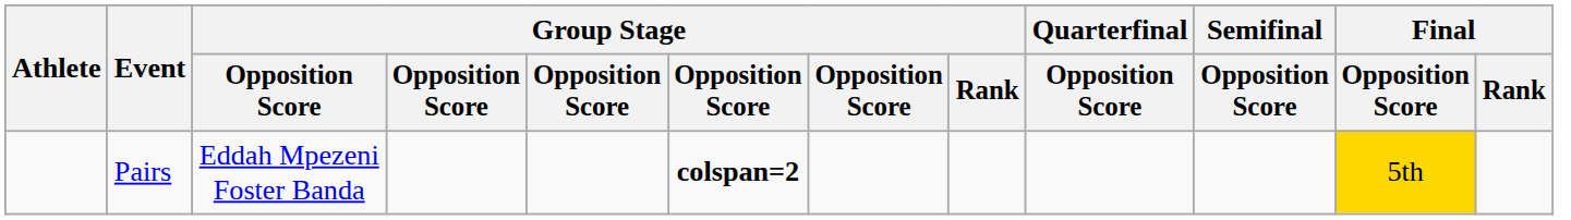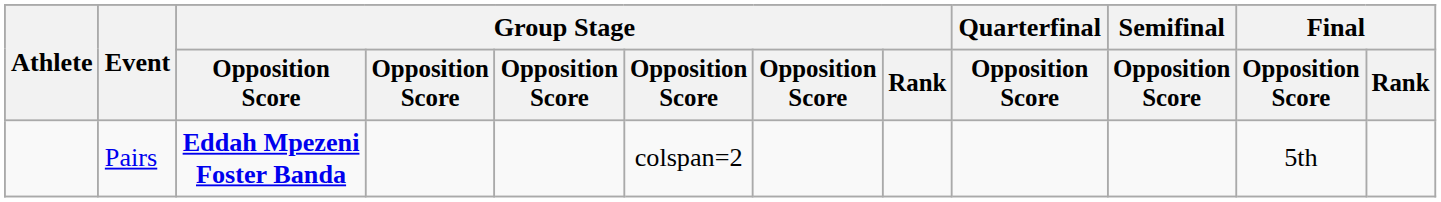Pairs | column 3: normal -> bold
Pairs | column 6: bold -> normal
Pairs | Final / Opposition Score: gold background -> no background
